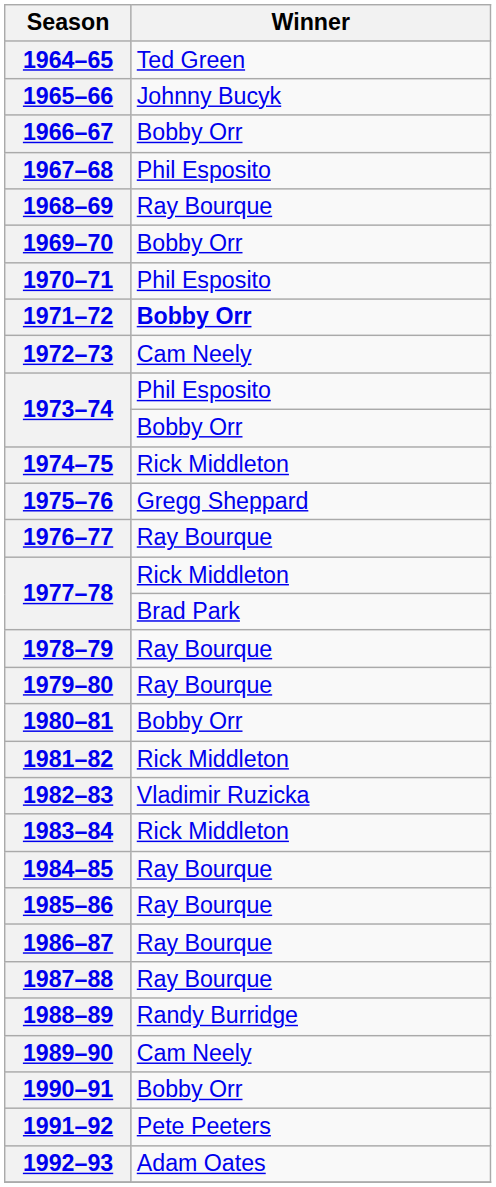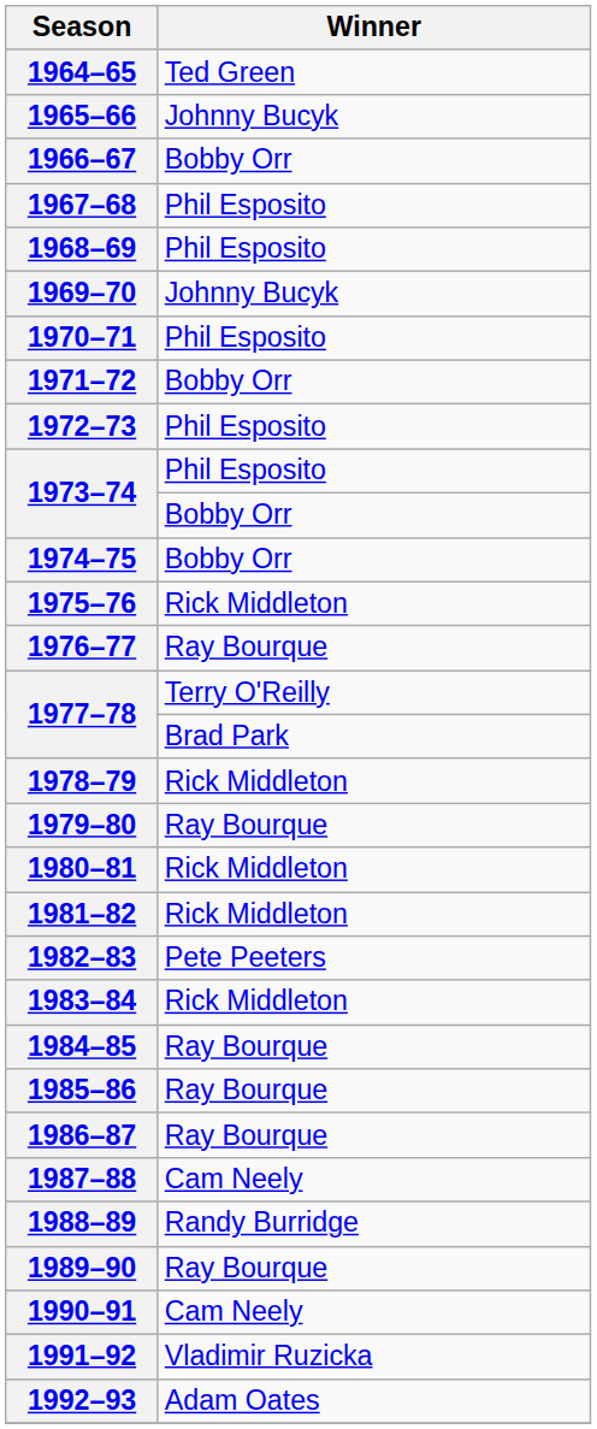row 6 | Winner: Ray Bourque -> Phil Esposito
row 7 | Winner: Bobby Orr -> Johnny Bucyk
row 9 | Winner: bold -> normal
row 10 | Winner: Cam Neely -> Phil Esposito
row 13 | Winner: Rick Middleton -> Bobby Orr
row 14 | Winner: Gregg Sheppard -> Rick Middleton
row 16 | Winner: Rick Middleton -> Terry O'Reilly
row 18 | Winner: Ray Bourque -> Rick Middleton
row 20 | Winner: Bobby Orr -> Rick Middleton
row 22 | Winner: Vladimir Ruzicka -> Pete Peeters
row 27 | Winner: Ray Bourque -> Cam Neely
row 29 | Winner: Cam Neely -> Ray Bourque
row 30 | Winner: Bobby Orr -> Cam Neely
row 31 | Winner: Pete Peeters -> Vladimir Ruzicka
